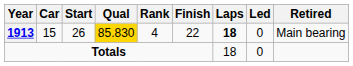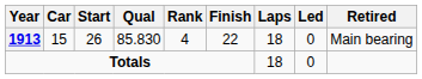1913 | Qual: gold background -> no background
1913 | Laps: bold -> normal
